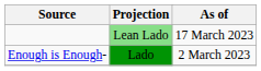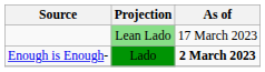Enough is Enough- | As of: normal -> bold
